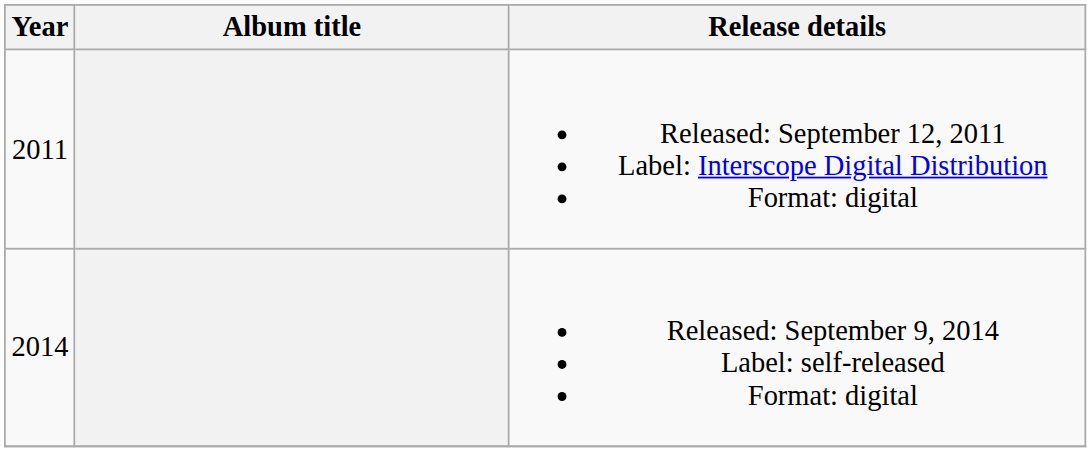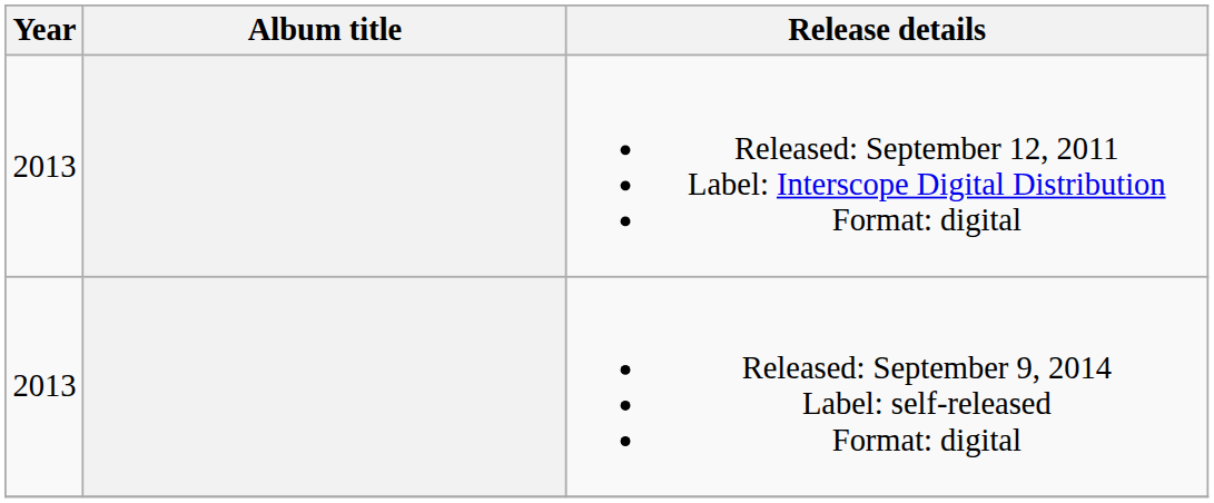row 2 | Year: 2011 -> 2013
row 3 | Year: 2014 -> 2013
